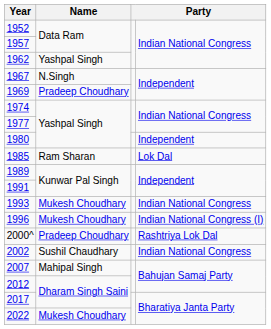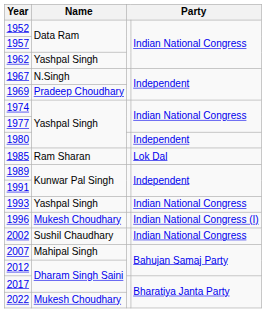1993 | Name: Mukesh Choudhary -> Yashpal Singh
- row: 2000^ | Pradeep Choudhary | Rashtriya Lok Dal
